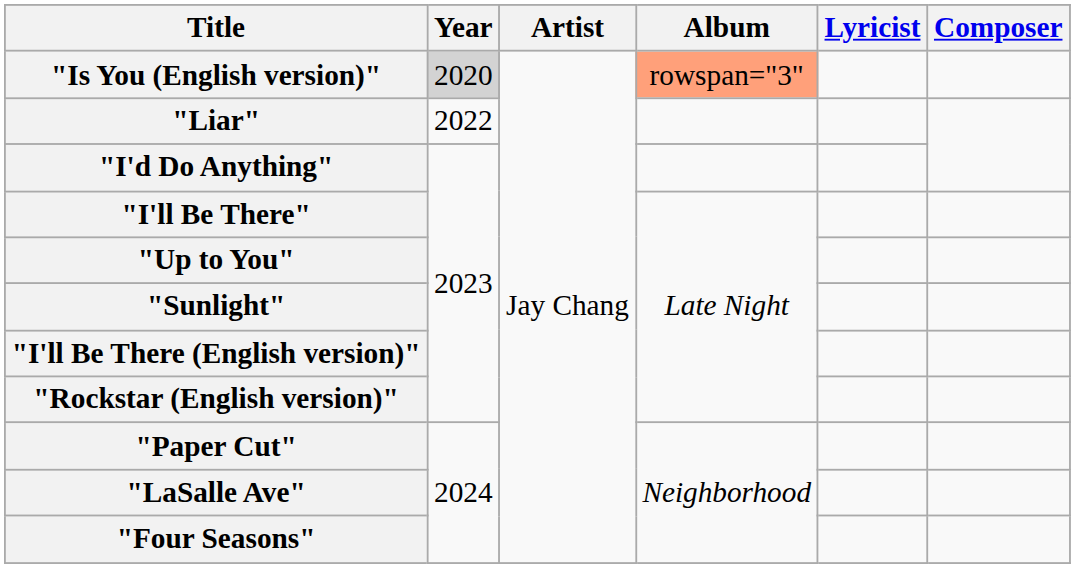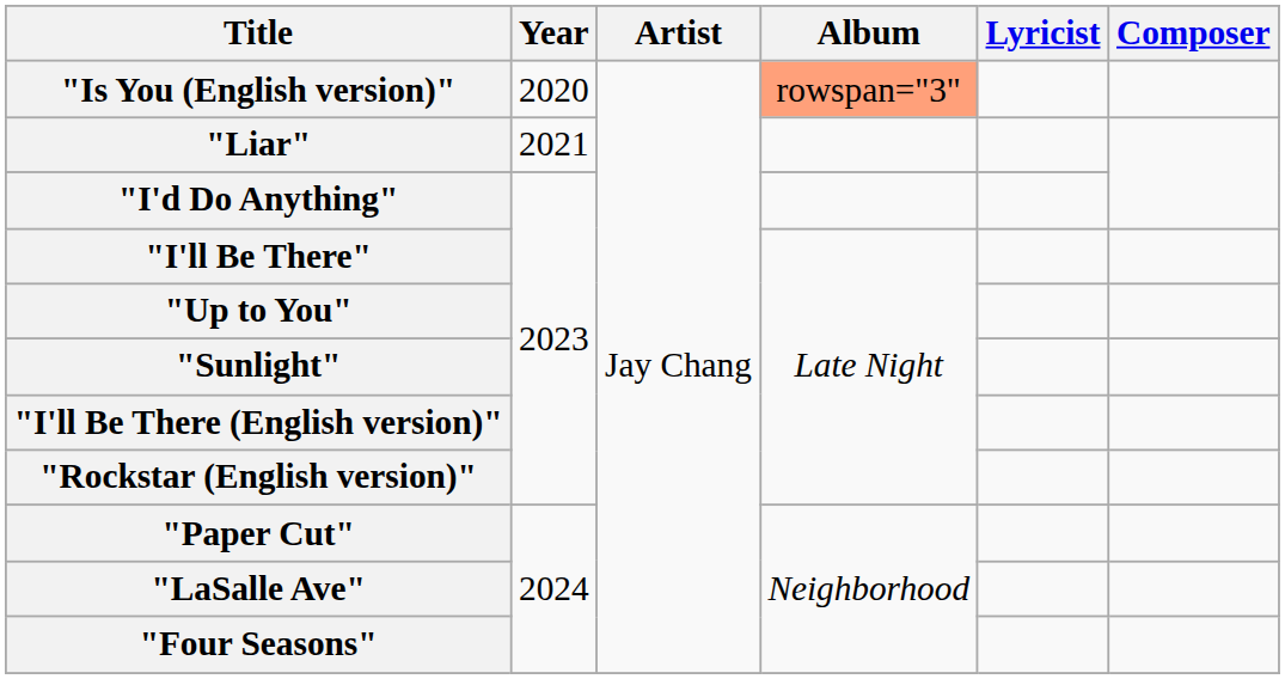"Is You (English version)" | Year: lightgrey background -> no background
"Liar" | Year: 2022 -> 2021
